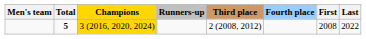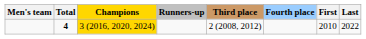row 2 | Total: 5 -> 4
row 2 | First: 2008 -> 2010
